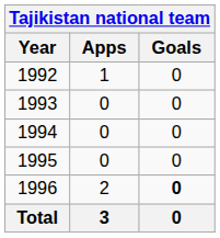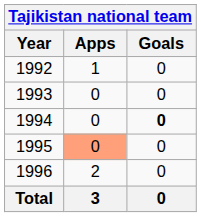1994 | Goals: normal -> bold
1995 | Apps: no background -> lightsalmon background
1996 | Goals: bold -> normal
